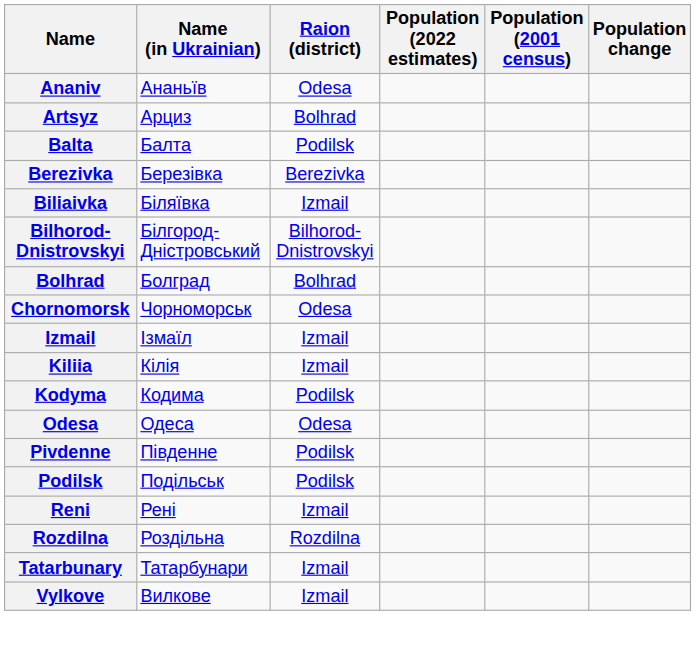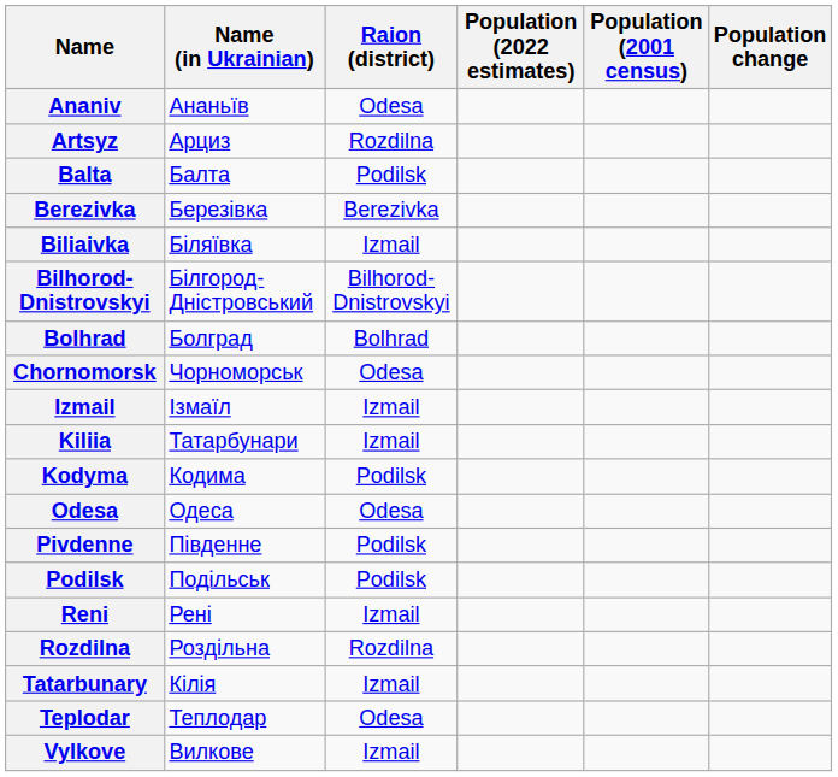Artsyz | Raion (district): Bolhrad -> Rozdilna
Kiliia | Name (in Ukrainian): Кілія -> Татарбунари
Tatarbunary | Name (in Ukrainian): Татарбунари -> Кілія
+ row: Teplodar | Теплодар | Odesa
